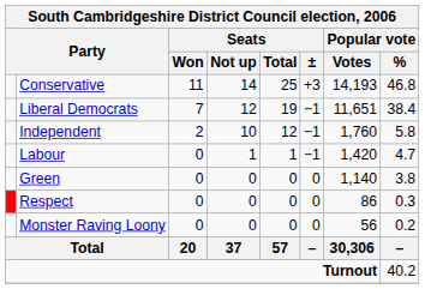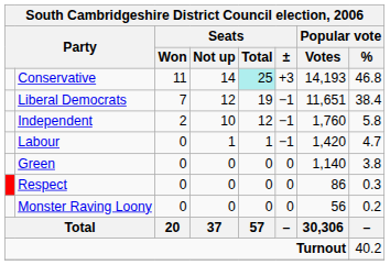Conservative | Seats / Total: no background -> paleturquoise background
